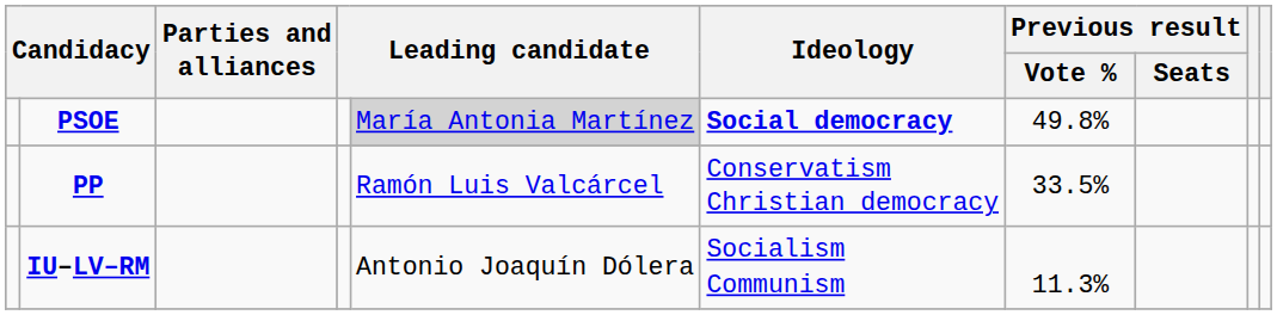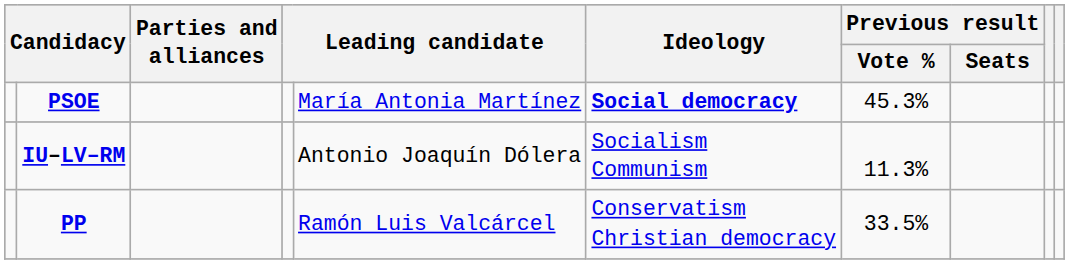PSOE | column 5: lightgrey background -> no background
PSOE | Previous result / Vote %: 49.8% -> 45.3%
rows swapped: PP <-> IU–LV–RM
